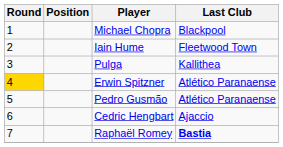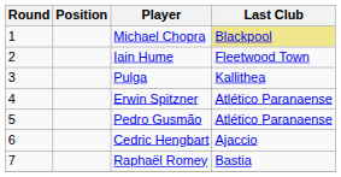Michael Chopra | Last Club: no background -> khaki background
Erwin Spitzner | Round: gold background -> no background
Raphaël Romey | Last Club: bold -> normal
